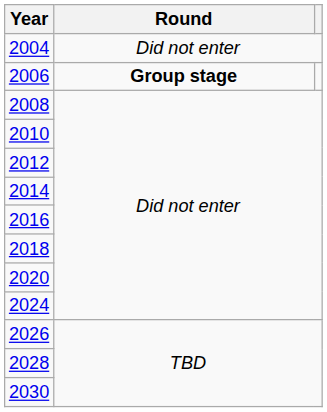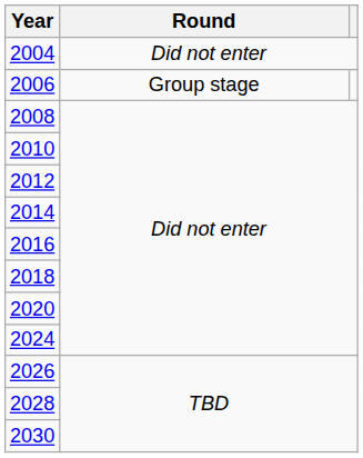2006 | Round: bold -> normal
